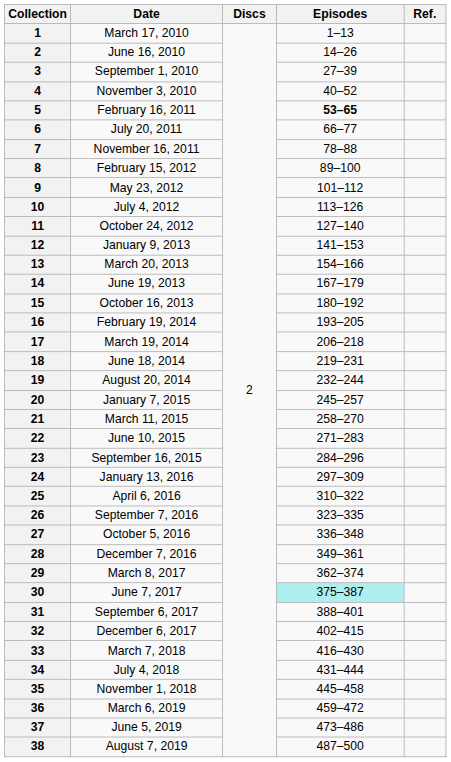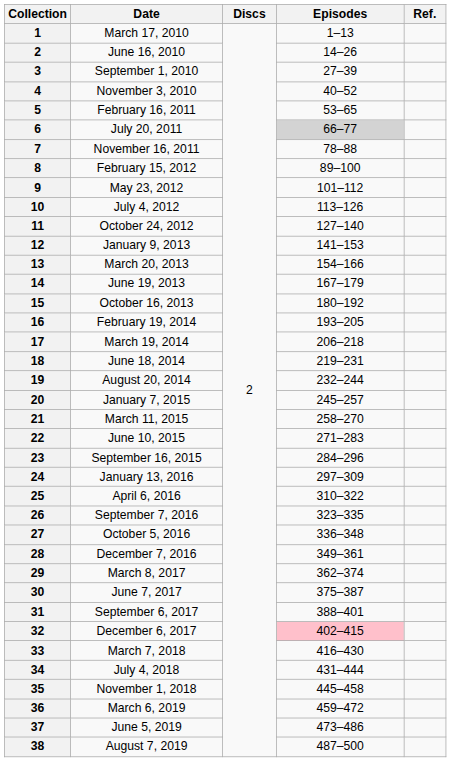February 16, 2011 | Episodes: bold -> normal
July 20, 2011 | Episodes: no background -> lightgrey background
June 7, 2017 | Episodes: paleturquoise background -> no background
December 6, 2017 | Episodes: no background -> pink background
